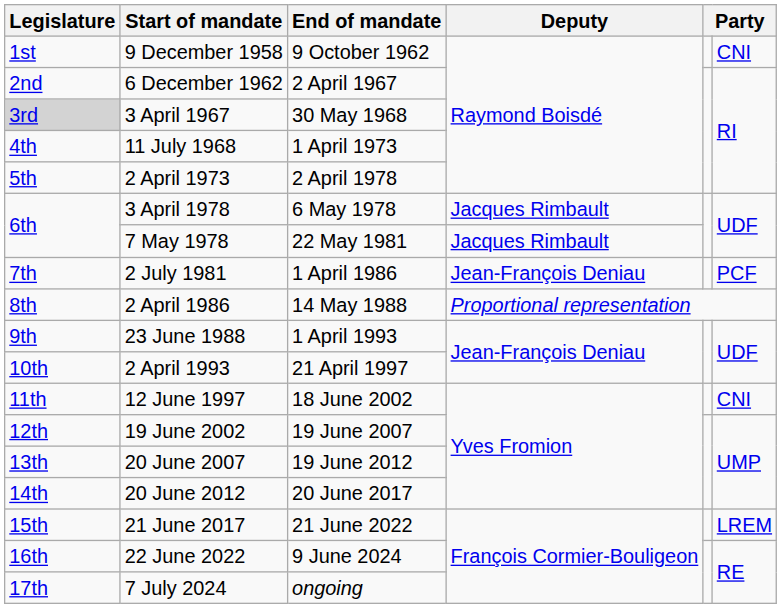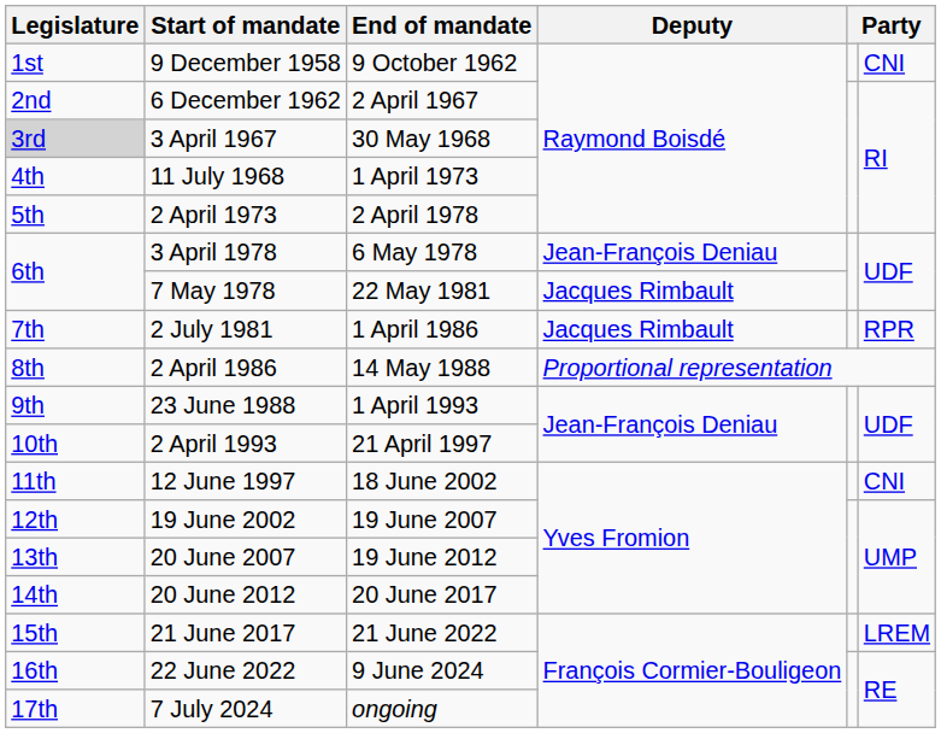3 April 1978 | Deputy: Jacques Rimbault -> Jean-François Deniau
2 July 1981 | Deputy: Jean-François Deniau -> Jacques Rimbault
2 July 1981 | column 6: PCF -> RPR
